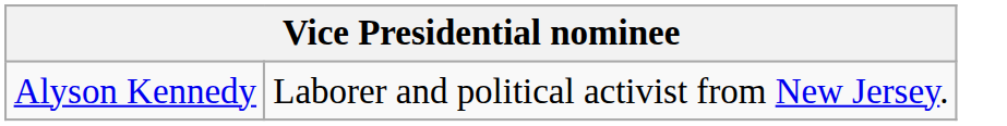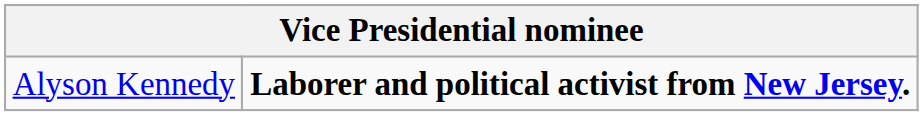Alyson Kennedy | column 2: normal -> bold
